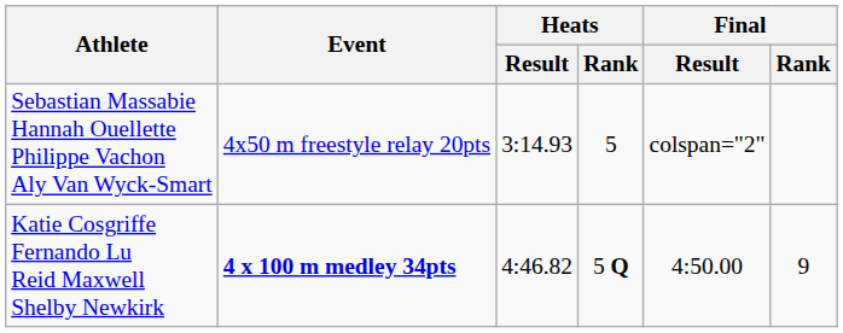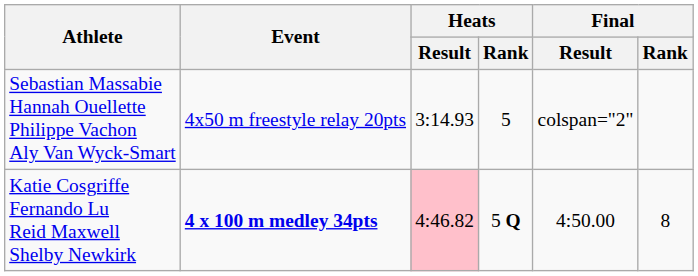Katie Cosgriffe Fernando Lu Reid Maxwell Shelby Newkirk | Heats / Result: no background -> pink background
Katie Cosgriffe Fernando Lu Reid Maxwell Shelby Newkirk | Final / Rank: 9 -> 8
